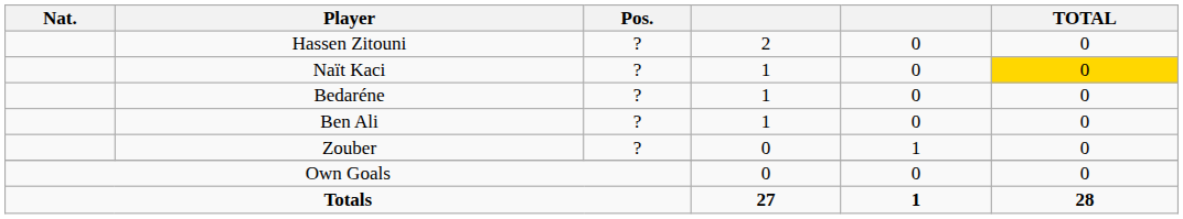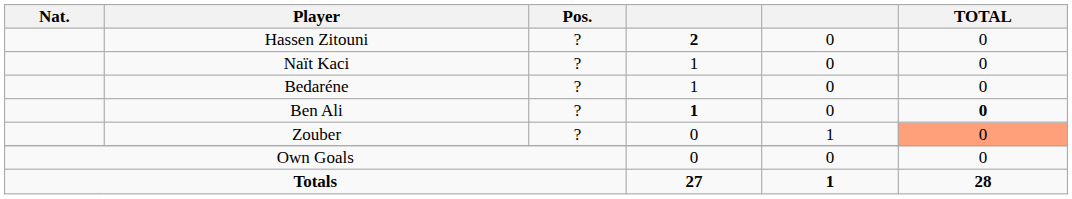Hassen Zitouni | column 4: normal -> bold
Naït Kaci | TOTAL: gold background -> no background
Ben Ali | column 4: normal -> bold
Ben Ali | TOTAL: normal -> bold
Zouber | TOTAL: no background -> lightsalmon background
